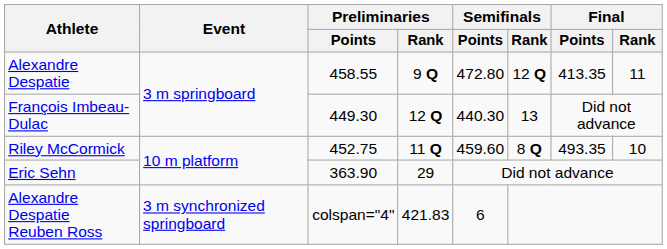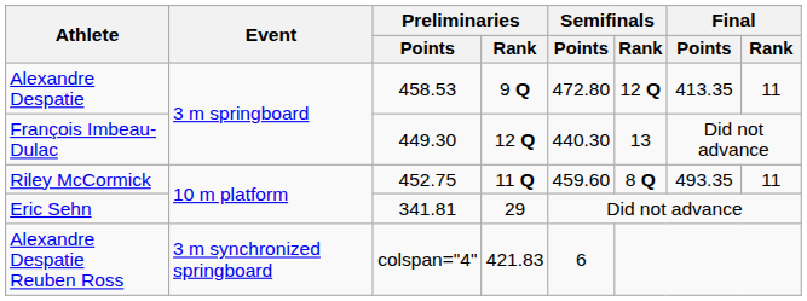Alexandre Despatie | Preliminaries / Points: 458.55 -> 458.53
Riley McCormick | Final / Rank: 10 -> 11
Eric Sehn | Preliminaries / Points: 363.90 -> 341.81
